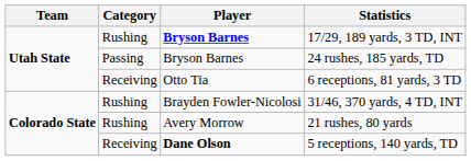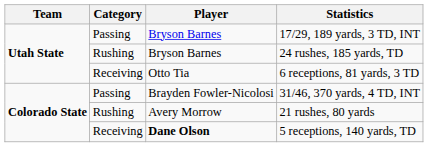17/29, 189 yards, 3 TD, INT | Category: Rushing -> Passing
17/29, 189 yards, 3 TD, INT | Player: bold -> normal
24 rushes, 185 yards, TD | Category: Passing -> Rushing
31/46, 370 yards, 4 TD, INT | Category: Rushing -> Passing
